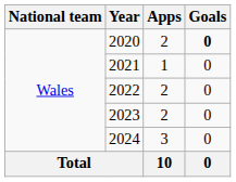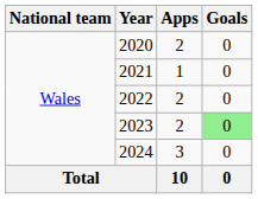2020 | Goals: bold -> normal
2023 | Goals: no background -> lightgreen background
